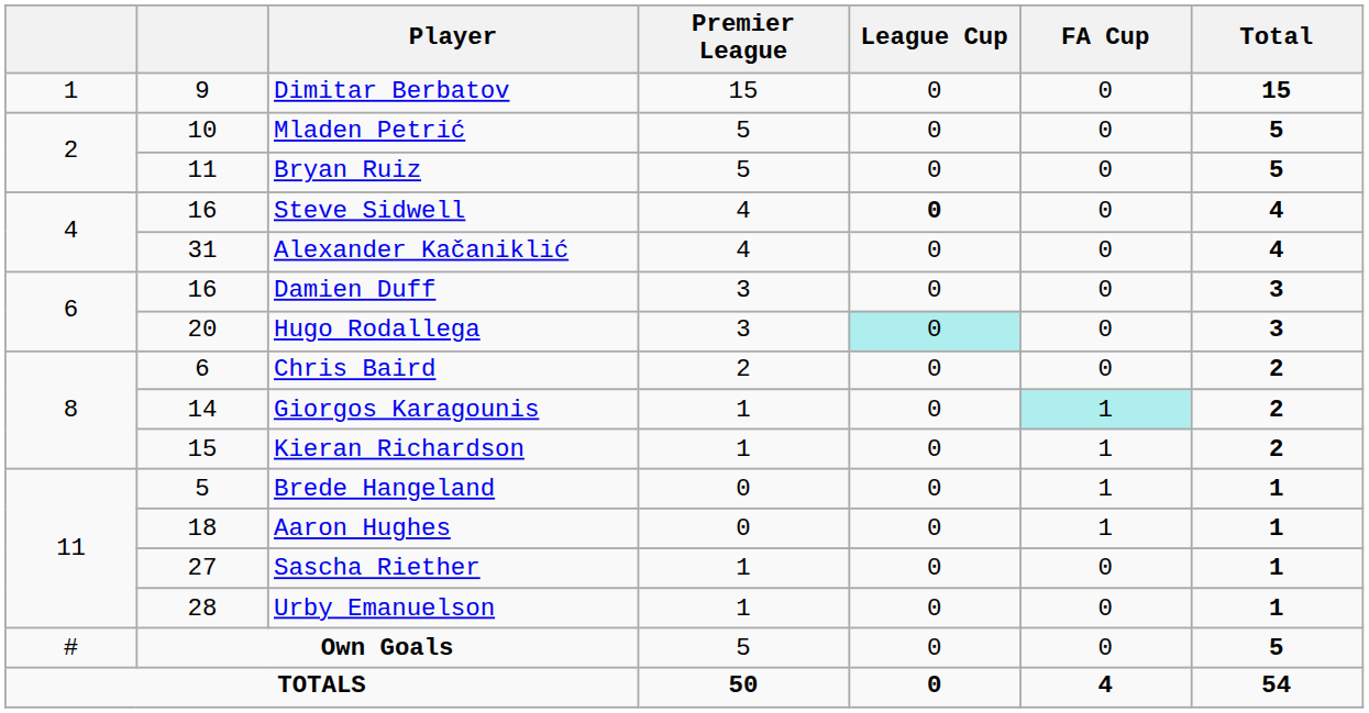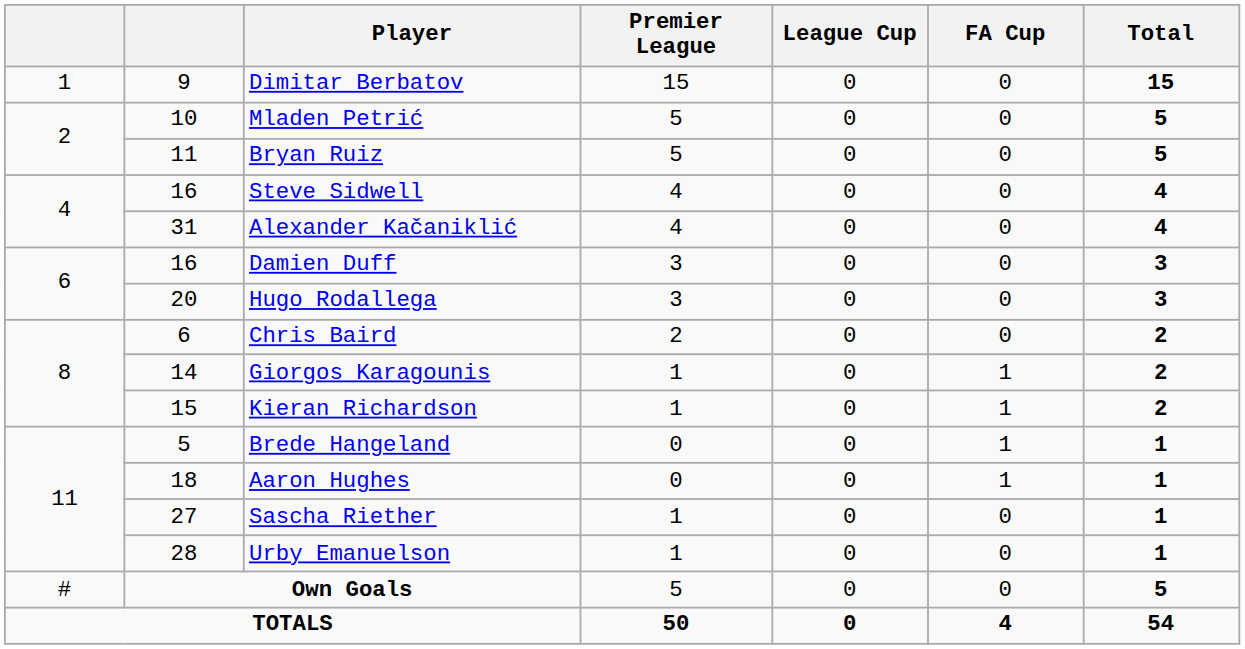Steve Sidwell | League Cup: bold -> normal
Hugo Rodallega | League Cup: paleturquoise background -> no background
Giorgos Karagounis | FA Cup: paleturquoise background -> no background
